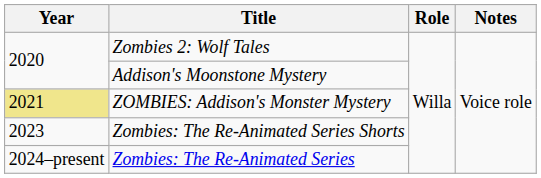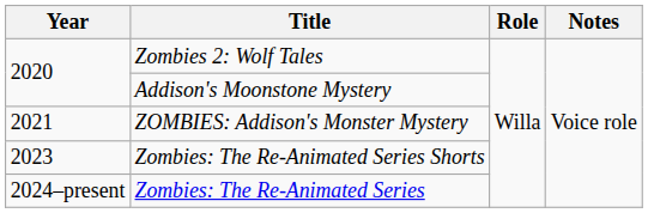ZOMBIES: Addison's Monster Mystery | Year: khaki background -> no background
